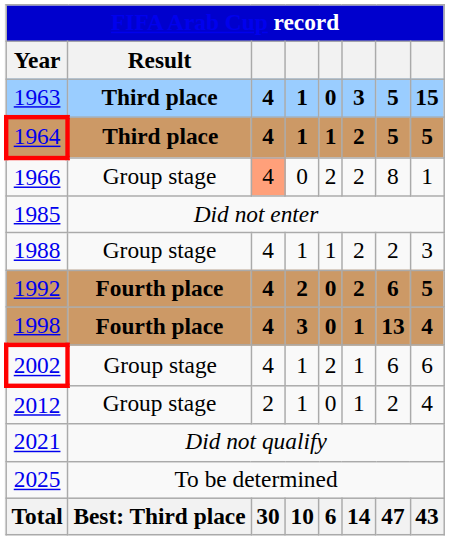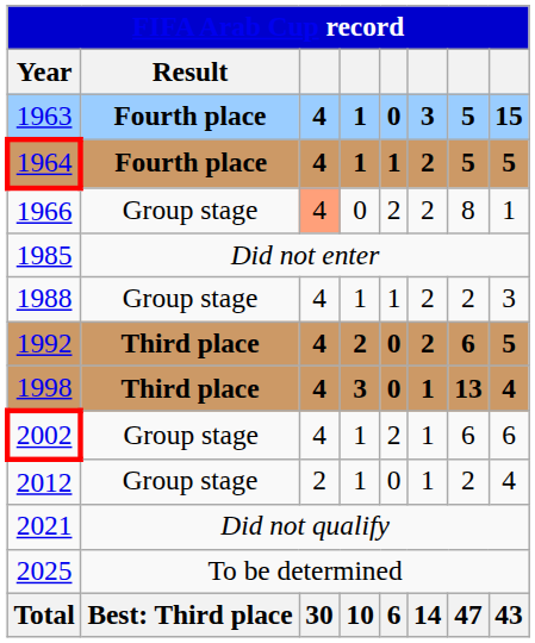1963 | Result: Third place -> Fourth place
1964 | Result: Third place -> Fourth place
1992 | Result: Fourth place -> Third place
1998 | Result: Fourth place -> Third place
